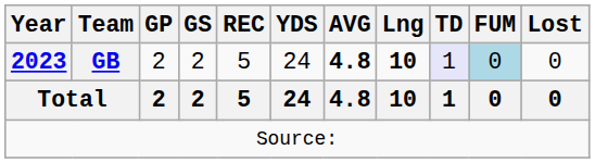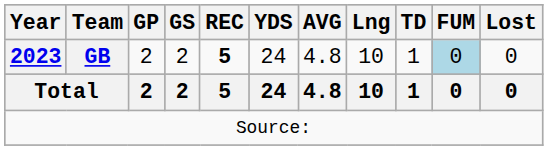2023 | REC: normal -> bold
2023 | AVG: bold -> normal
2023 | Lng: bold -> normal
2023 | TD: lavender background -> no background
